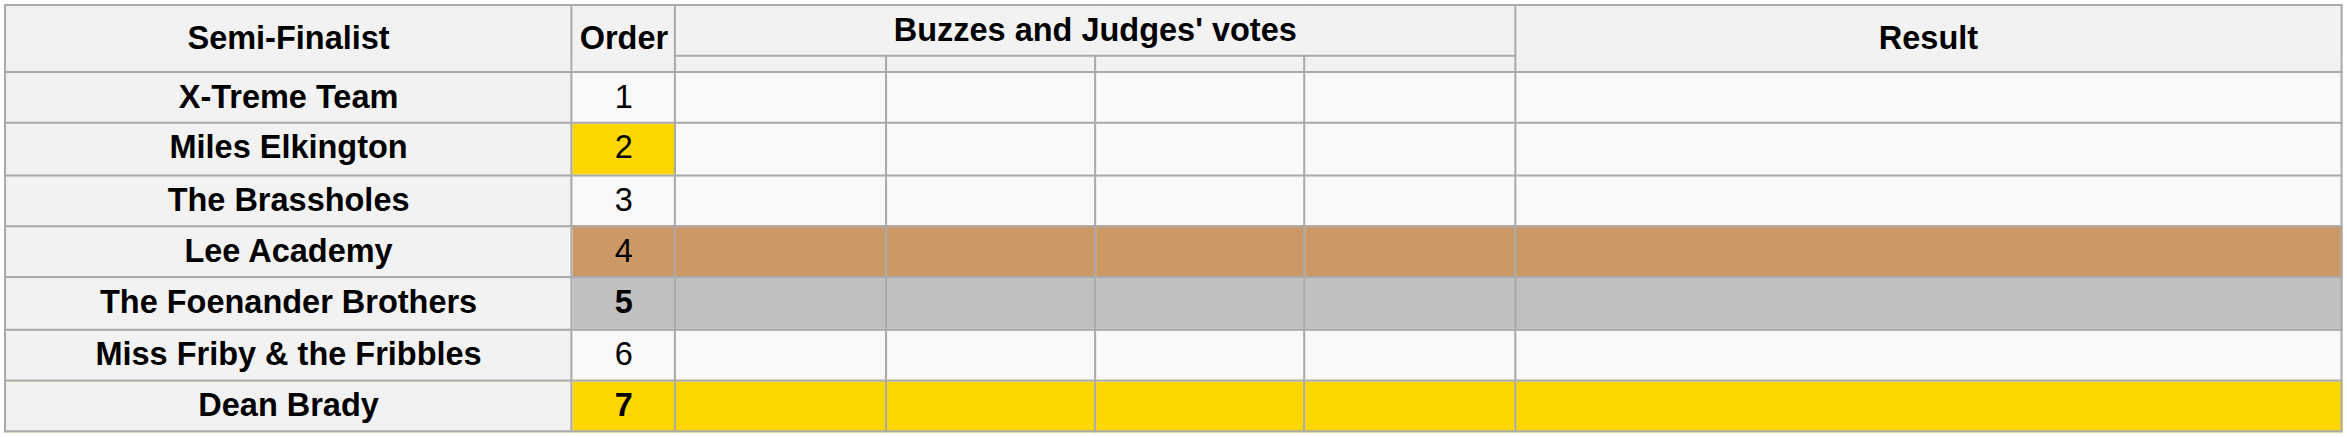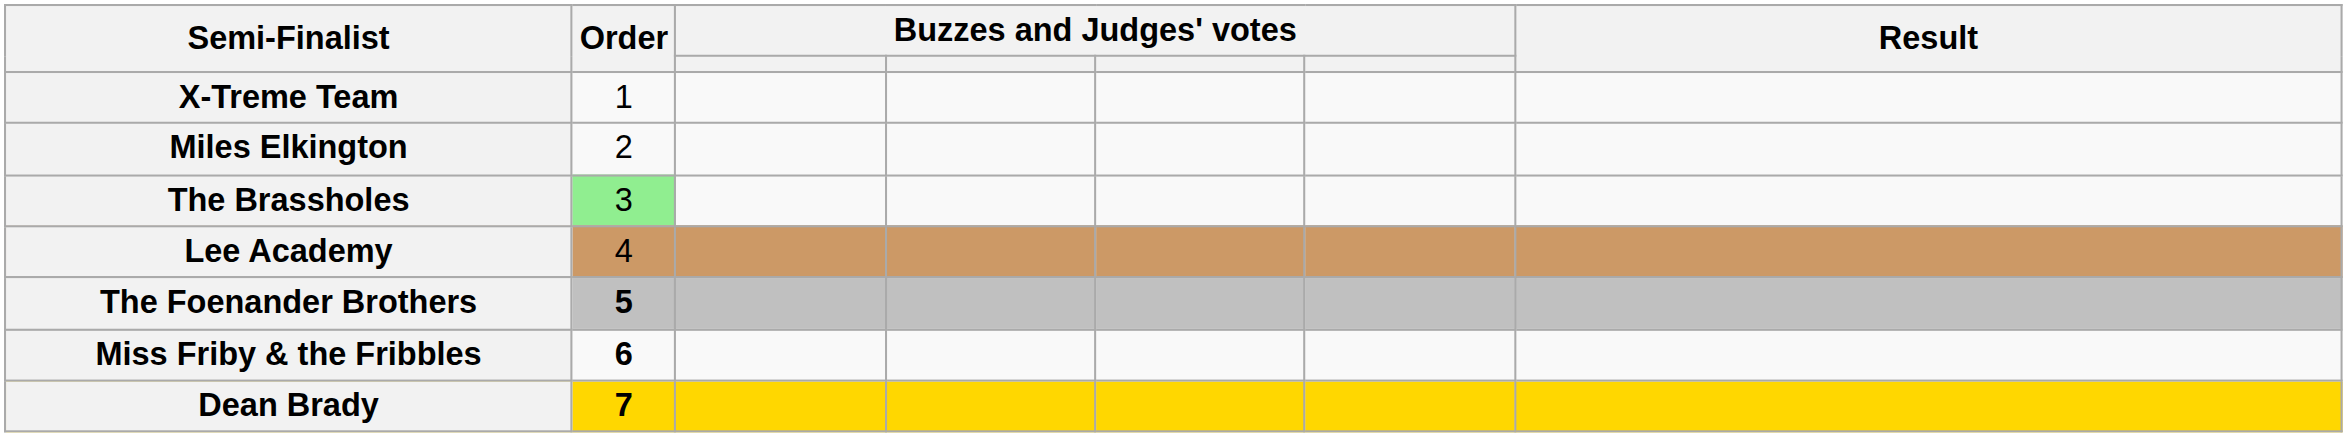Miles Elkington | Order: gold background -> no background
The Brassholes | Order: no background -> lightgreen background
Miss Friby & the Fribbles | Order: normal -> bold
